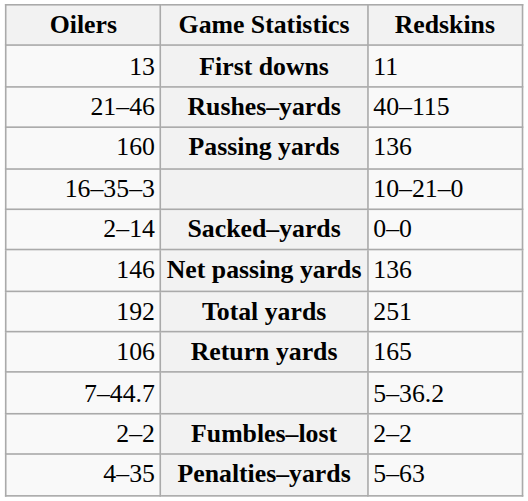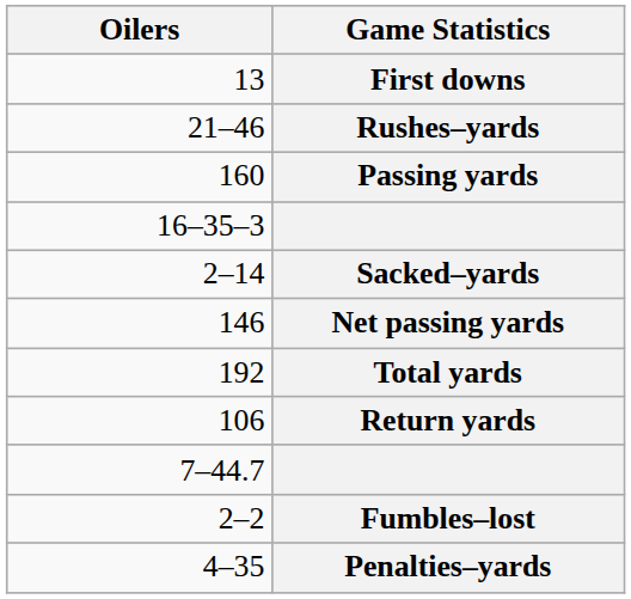- column: Redskins | 11 | 40–115 | 136 | 10–21–0 | 0–0 | 136 | 251 | 165 | 5–36.2 | 2–2 | 5–63
